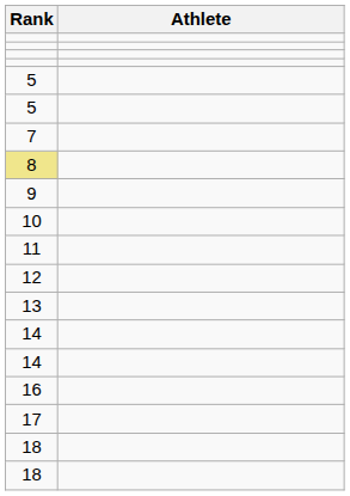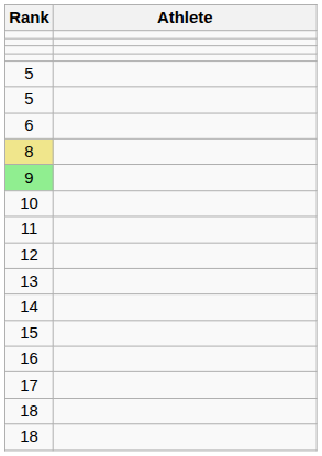row 8 | Rank: 7 -> 6
row 10 | Rank: no background -> lightgreen background
row 16 | Rank: 14 -> 15
